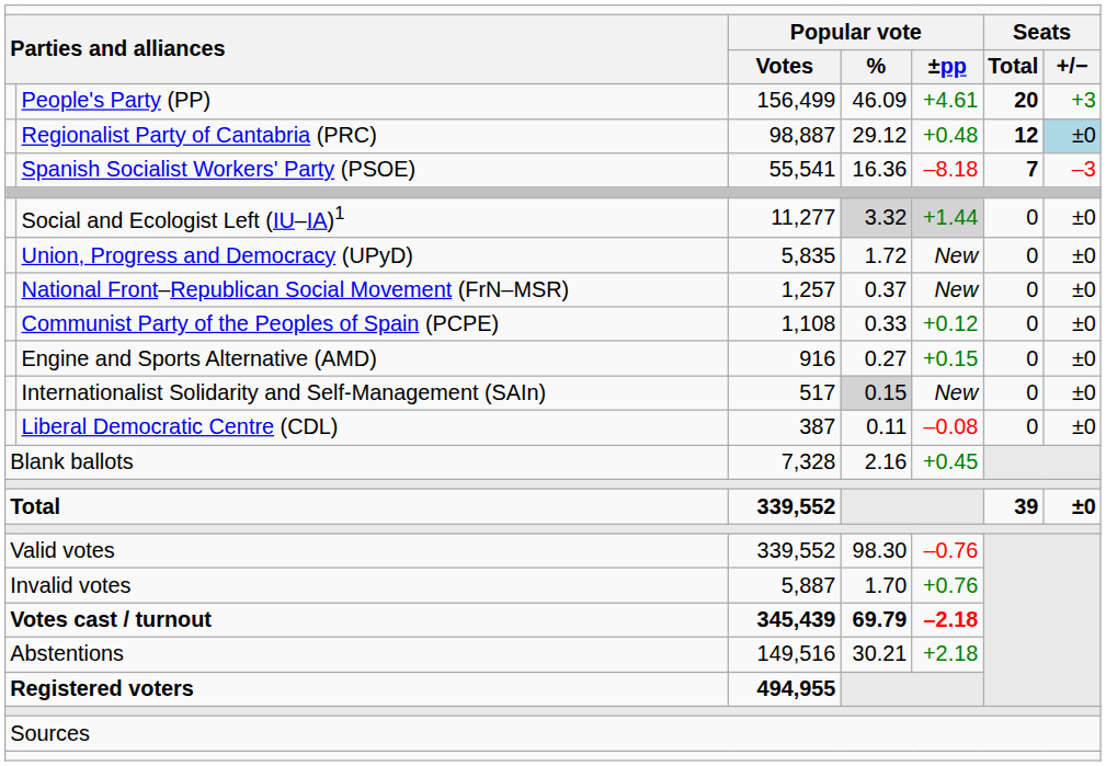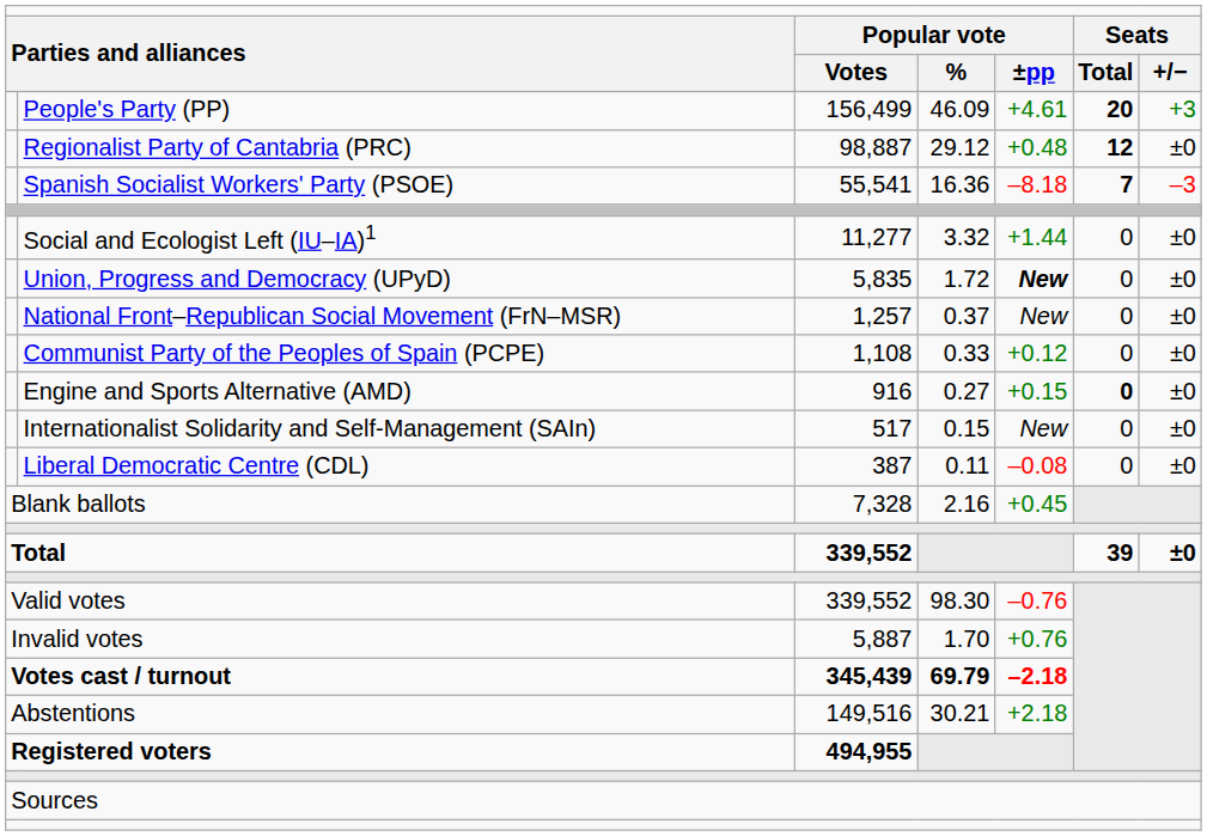Regionalist Party of Cantabria (PRC) | column 7: lightblue background -> no background
Social and Ecologist Left (IU–IA)1 | column 4: lightgrey background -> no background
Social and Ecologist Left (IU–IA)1 | column 5: lightgrey background -> no background
Union, Progress and Democracy (UPyD) | column 5: normal -> bold
Engine and Sports Alternative (AMD) | column 6: normal -> bold
Internationalist Solidarity and Self-Management (SAIn) | column 4: lightgrey background -> no background
